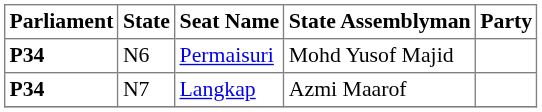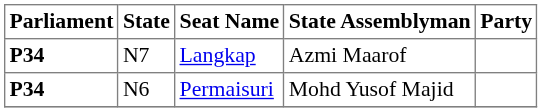rows swapped: Permaisuri <-> Langkap
